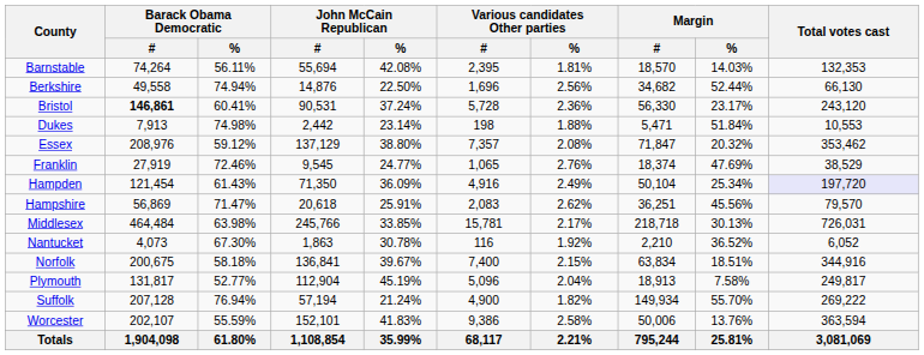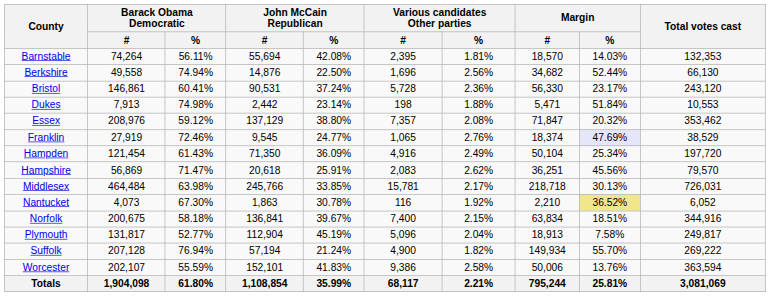Bristol | Barack Obama Democratic / #: bold -> normal
Franklin | Margin / %: no background -> lavender background
Hampden | Total votes cast: lavender background -> no background
Nantucket | Margin / %: no background -> khaki background
